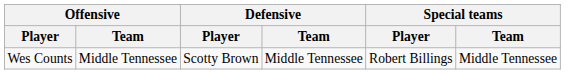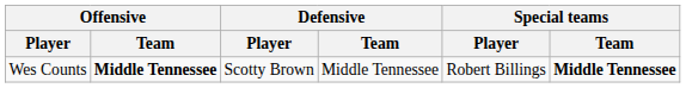Wes Counts | Offensive / Team: normal -> bold
Wes Counts | Special teams / Team: normal -> bold
